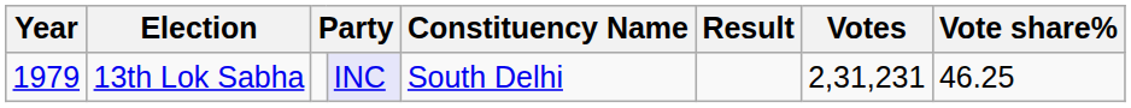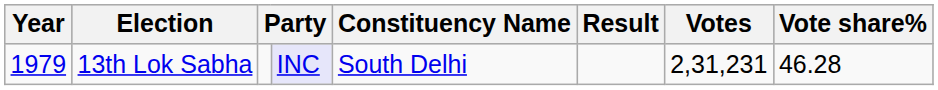13th Lok Sabha | Vote share%: 46.25 -> 46.28
